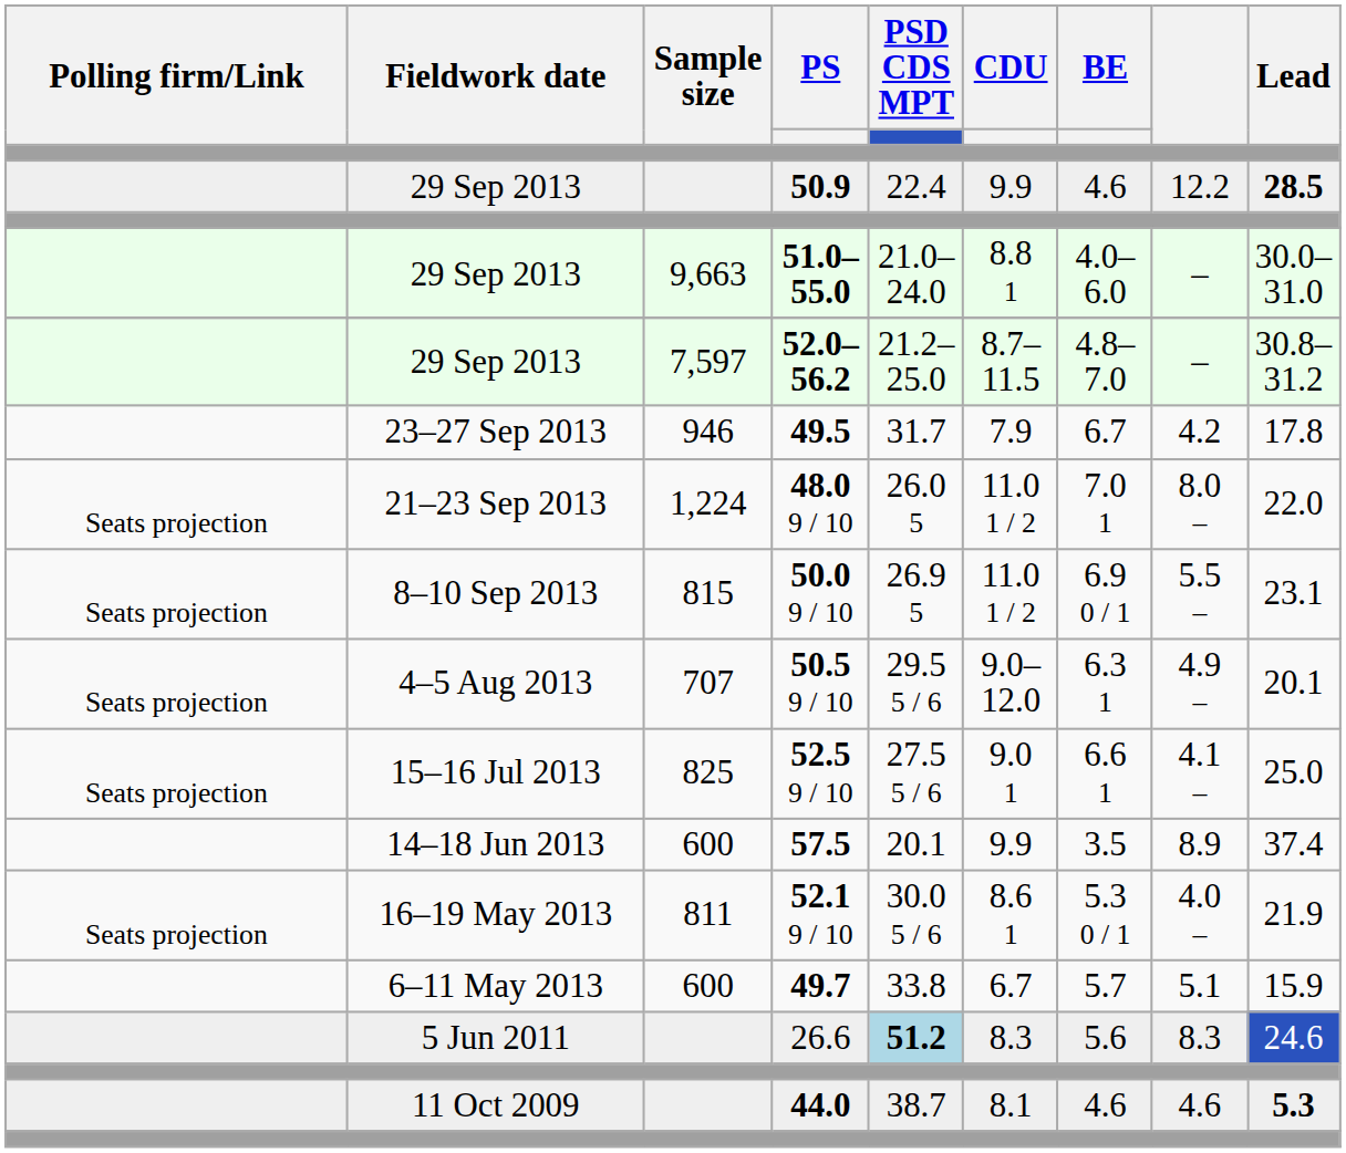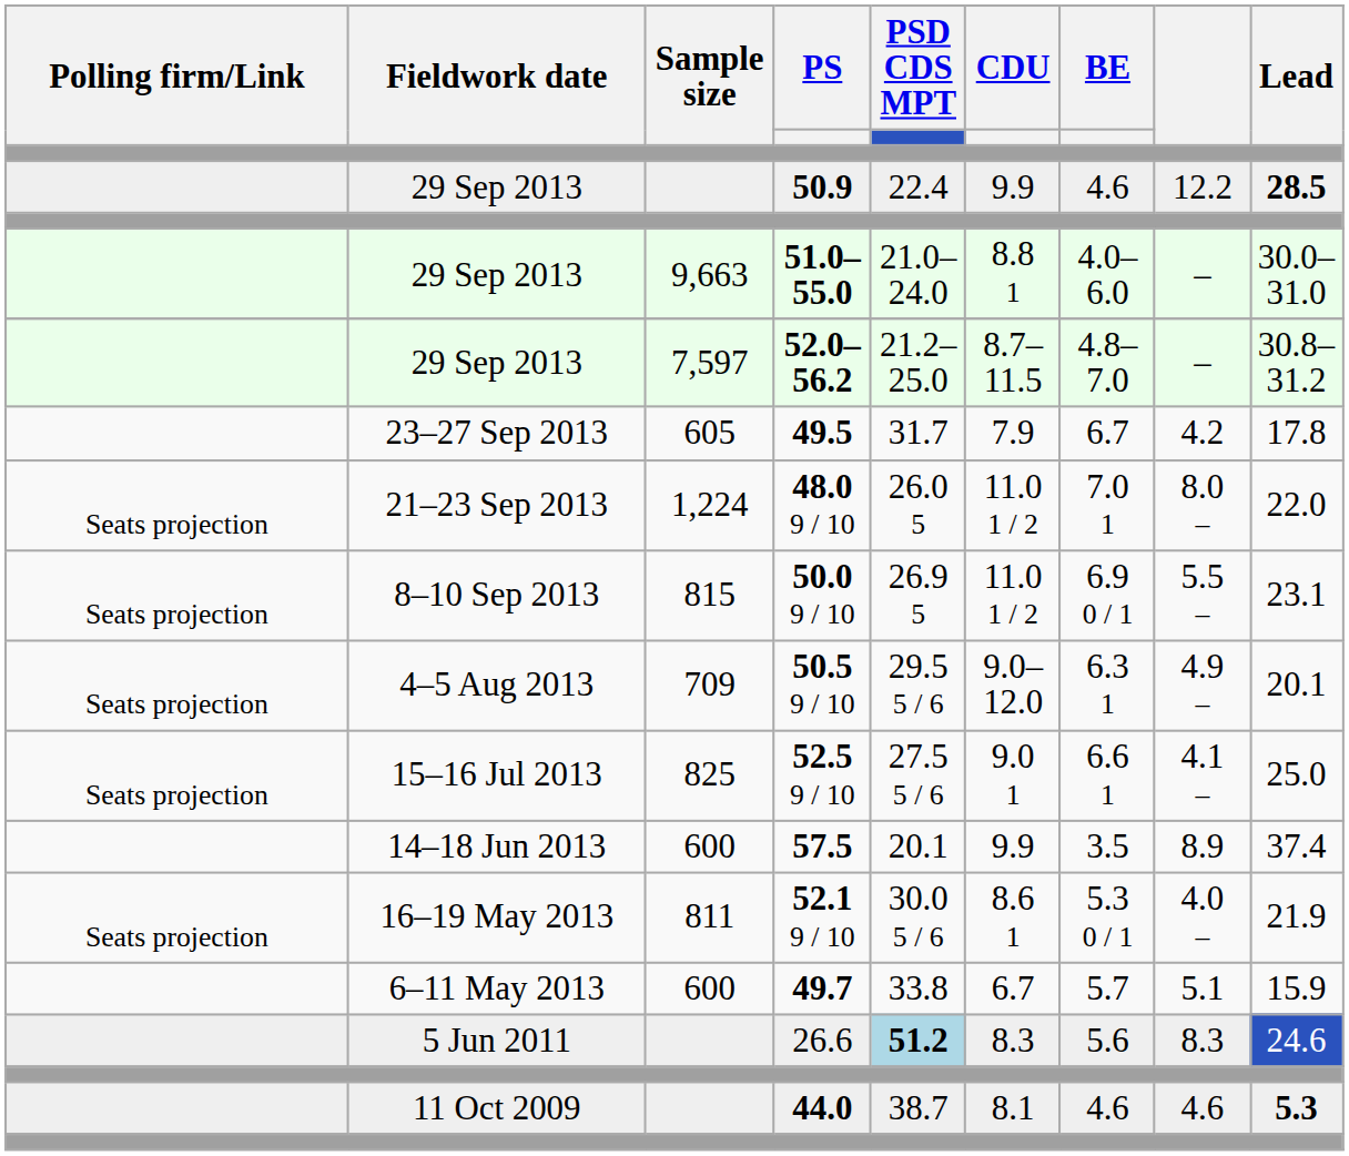49.5 | Sample size: 946 -> 605
50.5 9 / 10 | Sample size: 707 -> 709
